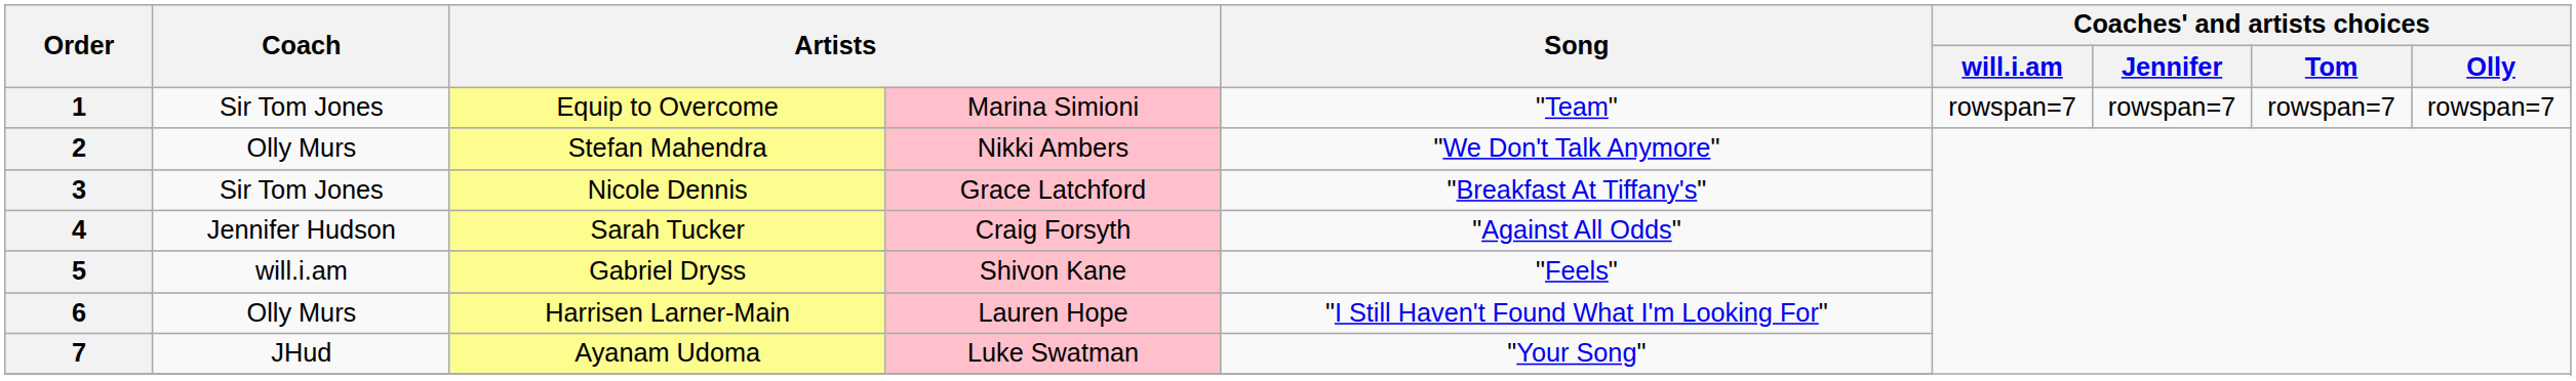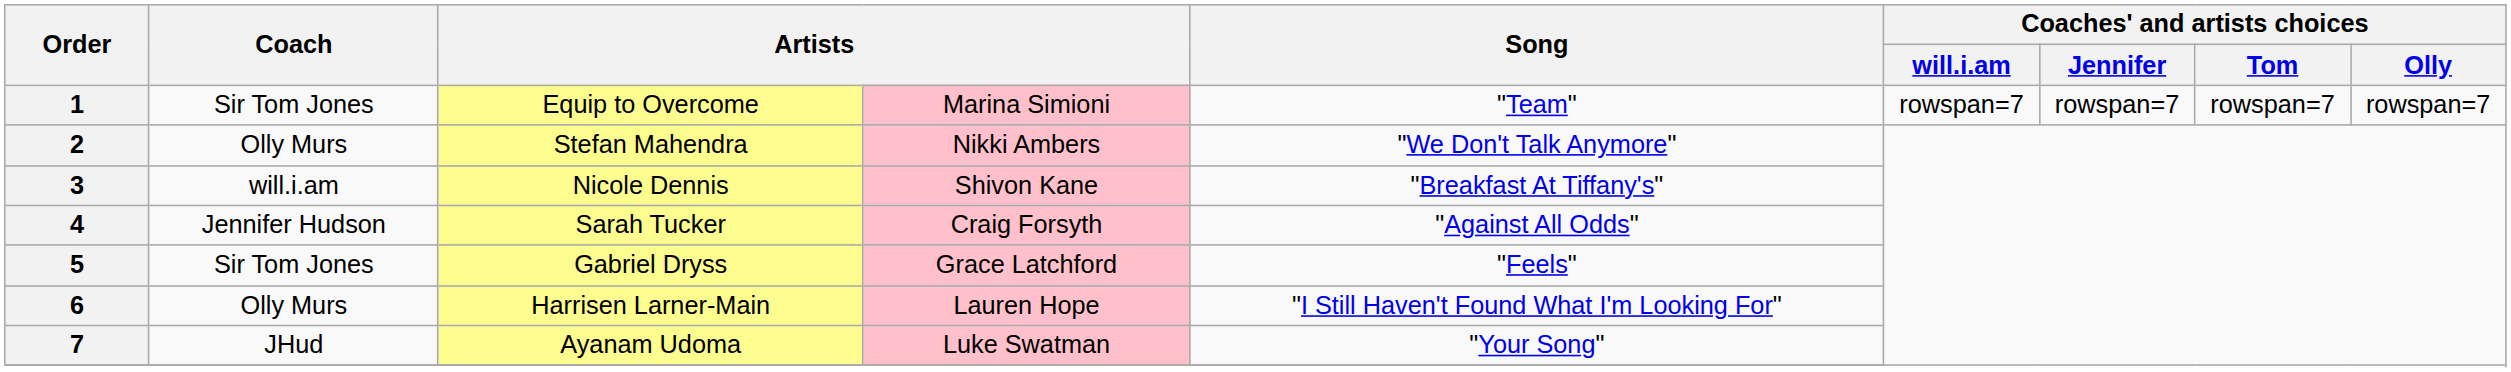3 | Coach: Sir Tom Jones -> will.i.am
3 | column 4: Grace Latchford -> Shivon Kane
5 | Coach: will.i.am -> Sir Tom Jones
5 | column 4: Shivon Kane -> Grace Latchford
